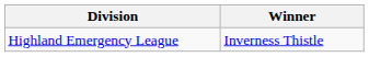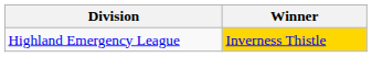Highland Emergency League | Winner: no background -> gold background
